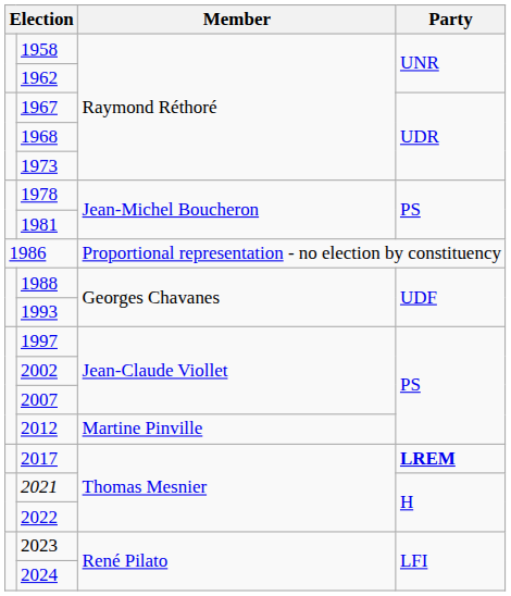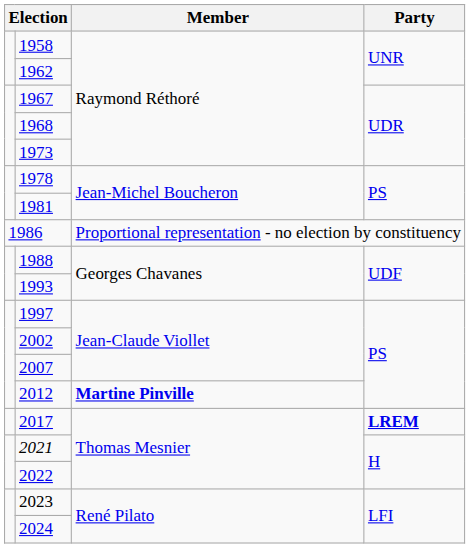2012 | Member: normal -> bold
